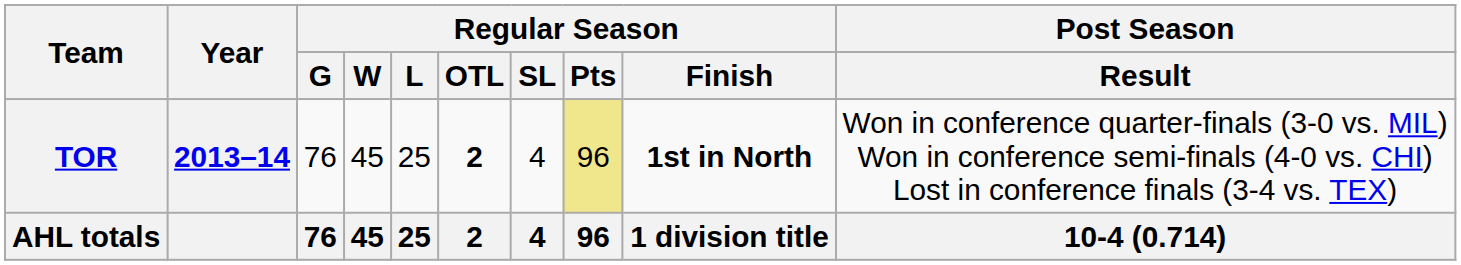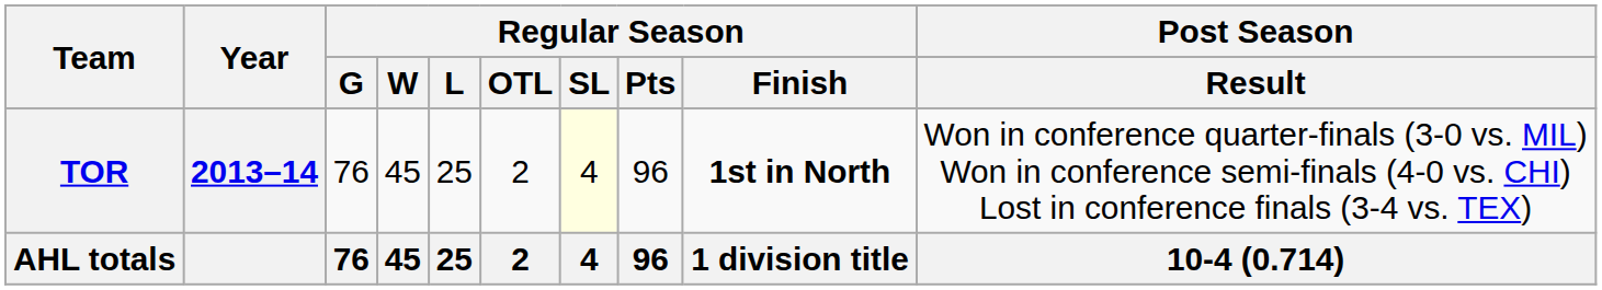TOR | Regular Season / OTL: bold -> normal
TOR | Regular Season / SL: no background -> lightyellow background
TOR | Regular Season / Pts: khaki background -> no background
